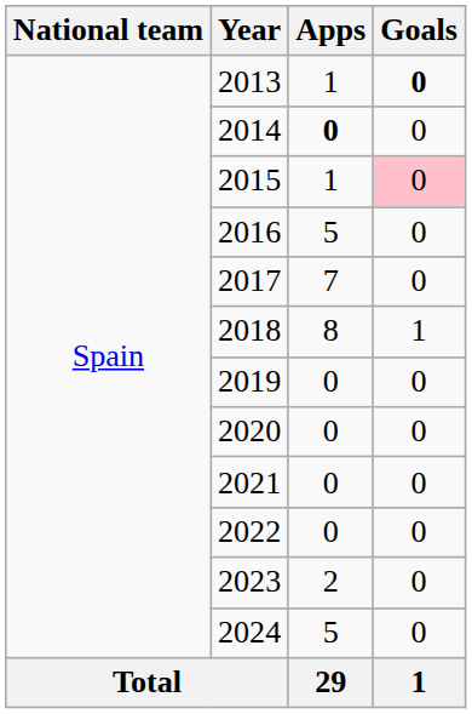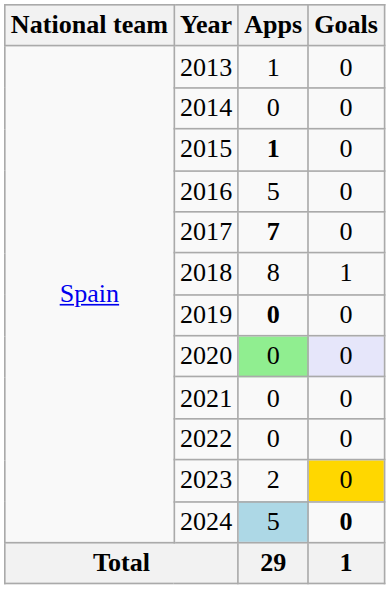2013 | Goals: bold -> normal
2014 | Apps: bold -> normal
2015 | Apps: normal -> bold
2015 | Goals: pink background -> no background
2017 | Apps: normal -> bold
2019 | Apps: normal -> bold
2020 | Apps: no background -> lightgreen background
2020 | Goals: no background -> lavender background
2023 | Goals: no background -> gold background
2024 | Apps: no background -> lightblue background
2024 | Goals: normal -> bold
